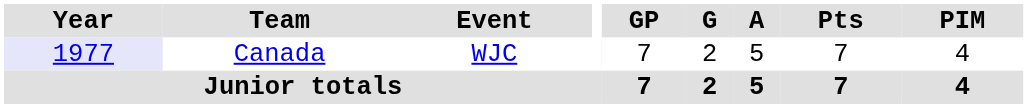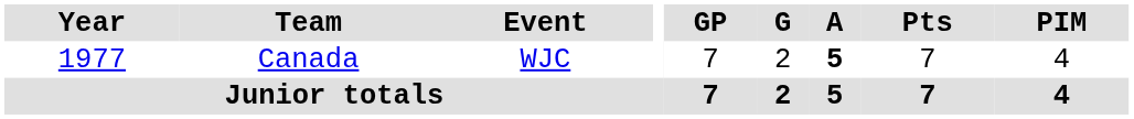Canada | Year: lavender background -> no background
Canada | A: normal -> bold
